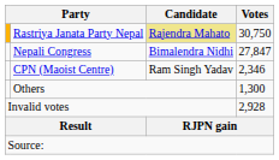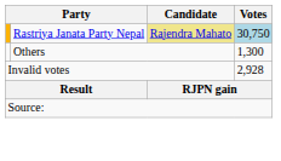Rastriya Janata Party Nepal | Votes: no background -> lightblue background
- row: Nepali Congress | Bimalendra Nidhi | 27,847
- row: CPN (Maoist Centre) | Ram Singh Yadav | 2,346
